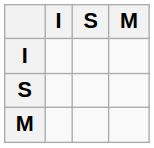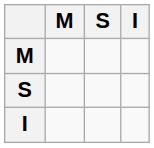columns swapped: M <-> I
row 2 | column 1: I -> M
row 4 | column 1: M -> I
